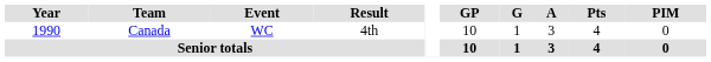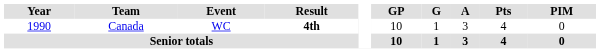Canada | Result: normal -> bold
